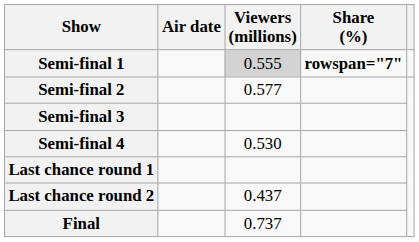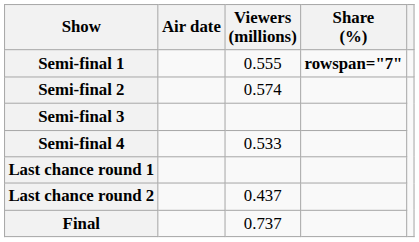Semi-final 1 | Viewers (millions): lightgrey background -> no background
Semi-final 2 | Viewers (millions): 0.577 -> 0.574
Semi-final 4 | Viewers (millions): 0.530 -> 0.533
